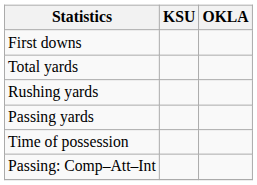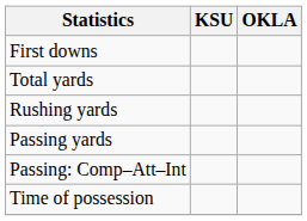rows swapped: Passing: Comp–Att–Int <-> Time of possession
